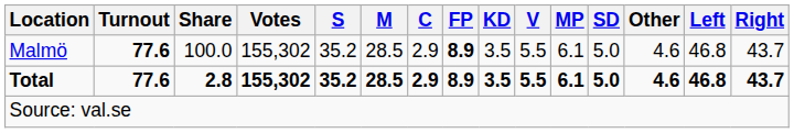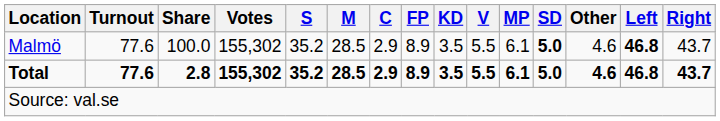Malmö | Turnout: bold -> normal
Malmö | FP: bold -> normal
Malmö | SD: normal -> bold
Malmö | Left: normal -> bold
